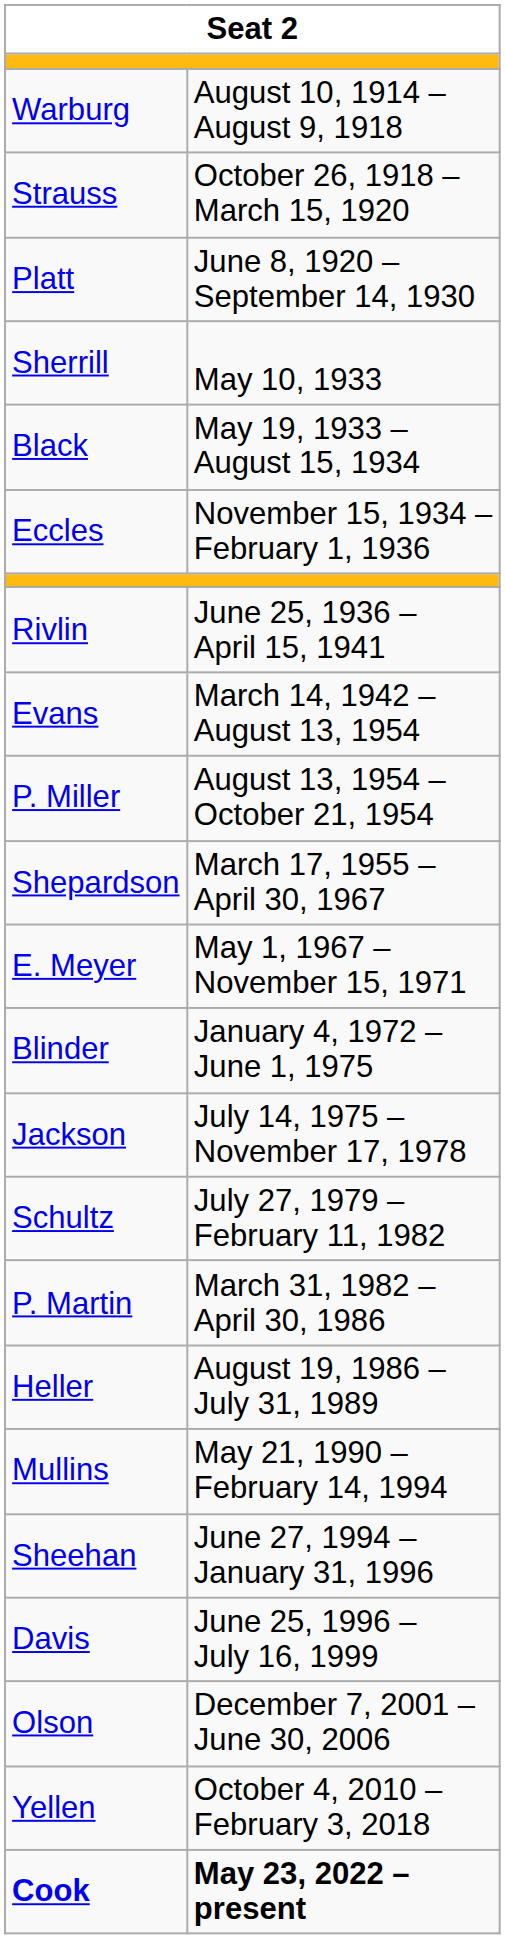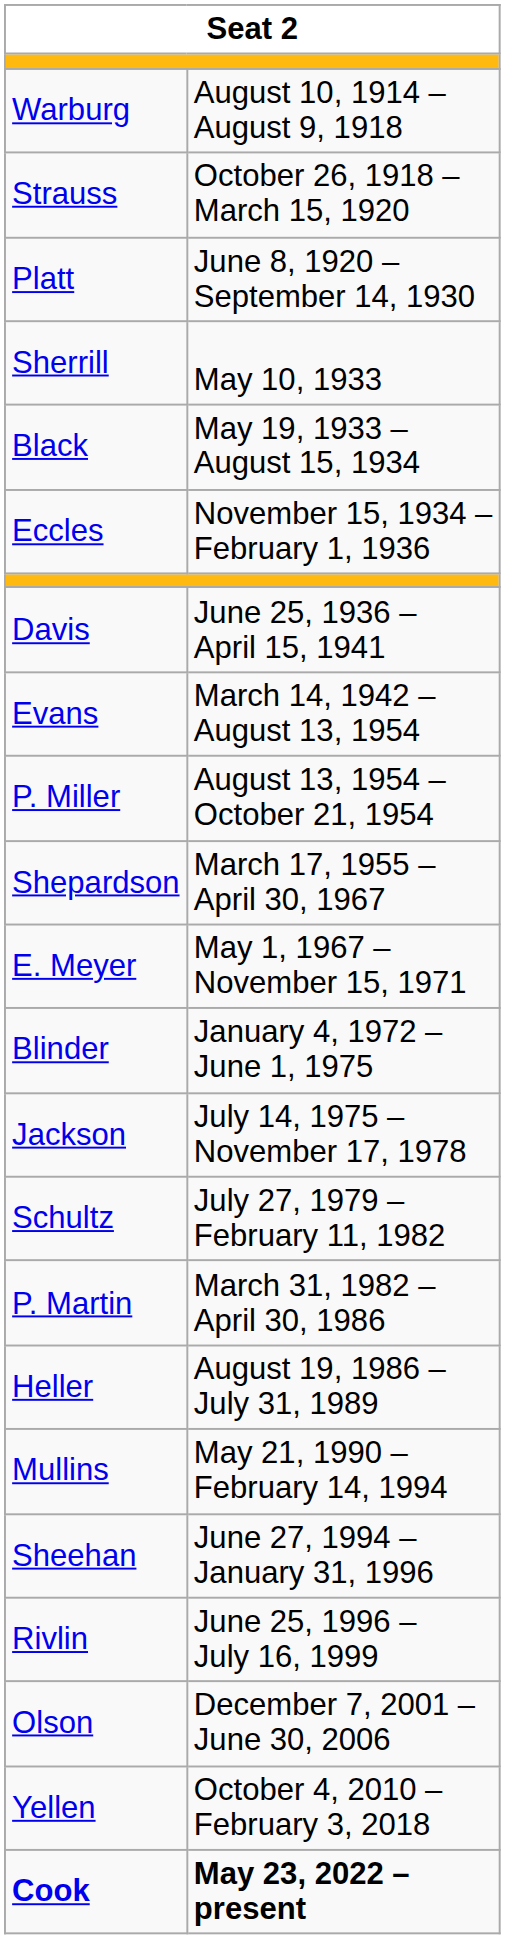row 10 | column 1: Rivlin -> Davis
row 22 | column 1: Davis -> Rivlin
